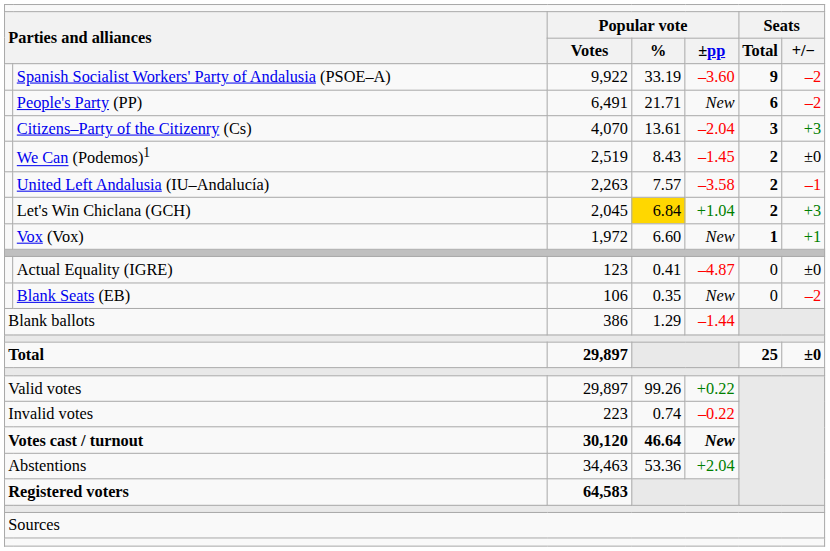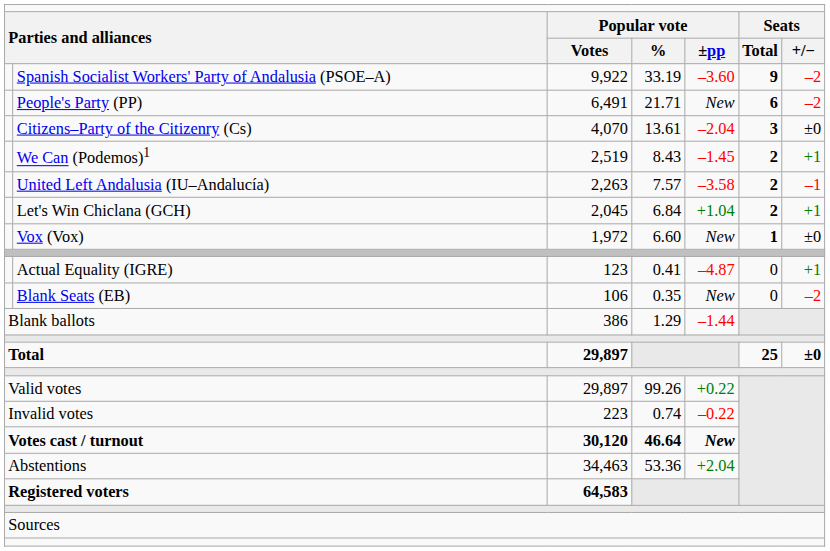Citizens–Party of the Citizenry (Cs) | column 7: +3 -> ±0
We Can (Podemos)1 | column 7: ±0 -> +1
Let's Win Chiclana (GCH) | column 4: gold background -> no background
Let's Win Chiclana (GCH) | column 7: +3 -> +1
Vox (Vox) | column 7: +1 -> ±0
Actual Equality (IGRE) | column 7: ±0 -> +1
